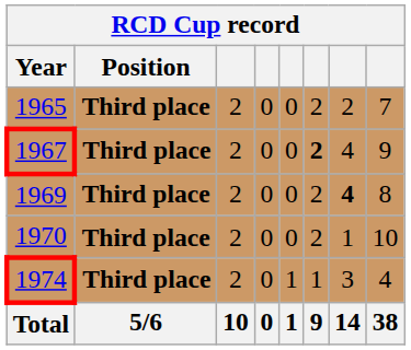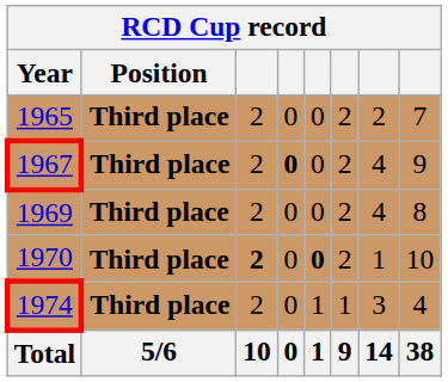1967 | column 4: normal -> bold
1967 | column 6: bold -> normal
1969 | column 7: bold -> normal
1970 | column 3: normal -> bold
1970 | column 5: normal -> bold
